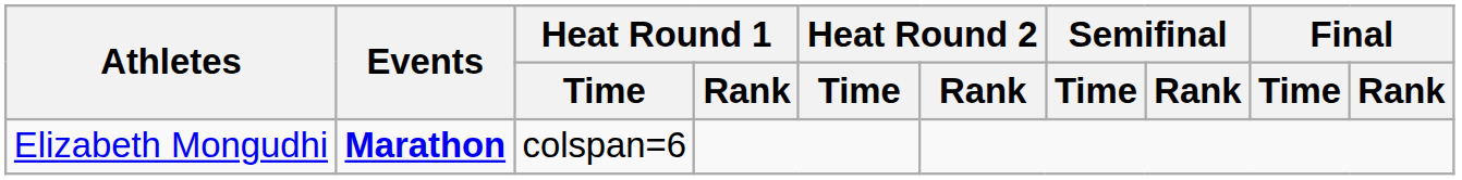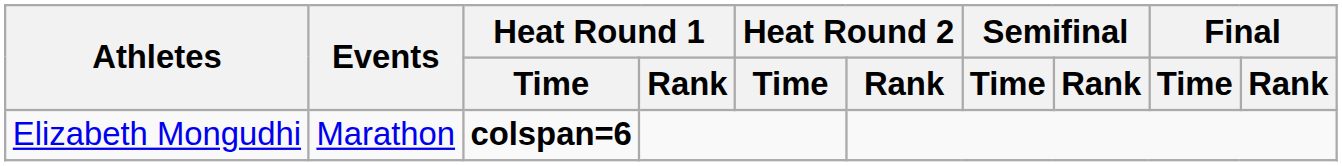Elizabeth Mongudhi | Events: bold -> normal
Elizabeth Mongudhi | Heat Round 1 / Time: normal -> bold
